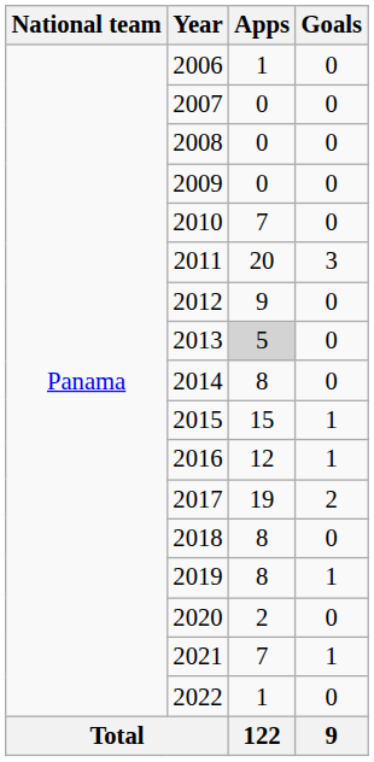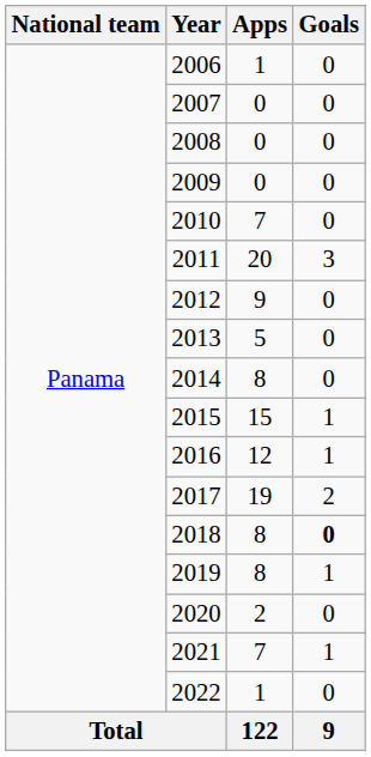2013 | Apps: lightgrey background -> no background
2018 | Goals: normal -> bold
